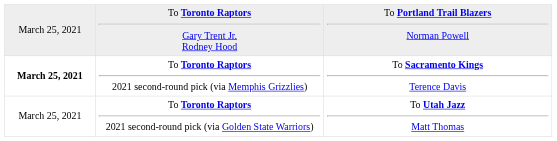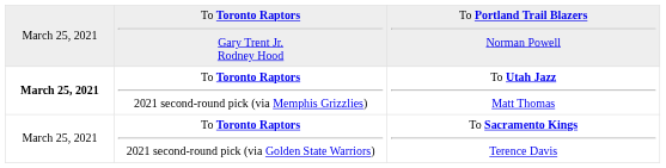row 2 | column 3: To Sacramento Kings Terence Davis -> To Utah Jazz Matt Thomas
row 3 | column 3: To Utah Jazz Matt Thomas -> To Sacramento Kings Terence Davis
